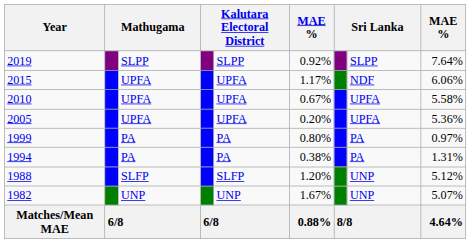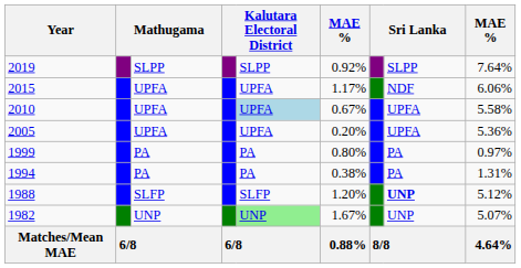2010 | column 5: no background -> lightblue background
1988 | column 8: normal -> bold
1982 | column 5: no background -> lightgreen background
